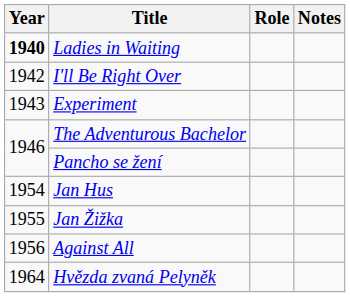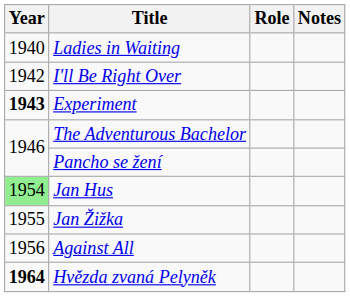Ladies in Waiting | Year: bold -> normal
Experiment | Year: normal -> bold
Jan Hus | Year: no background -> lightgreen background
Hvězda zvaná Pelyněk | Year: normal -> bold
